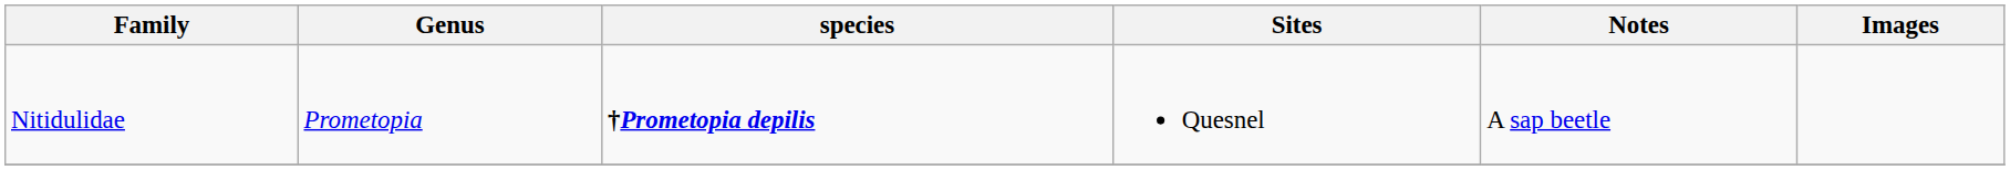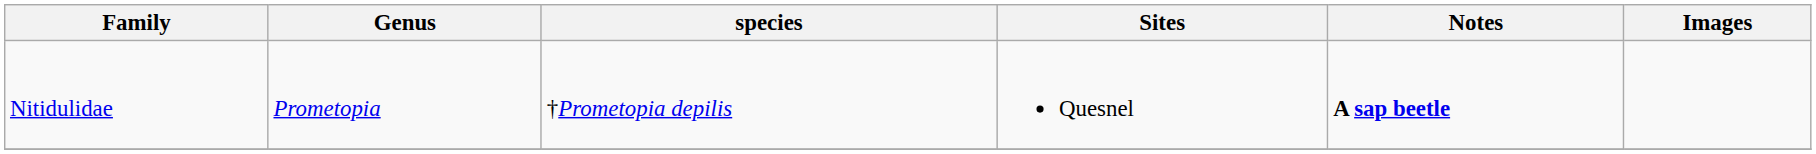Nitidulidae | species: bold -> normal
Nitidulidae | Notes: normal -> bold
